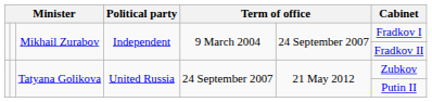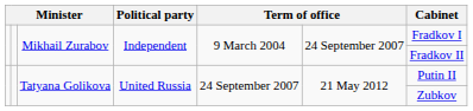row 4 | column 7: Zubkov -> Putin II
row 5 | column 7: Putin II -> Zubkov
